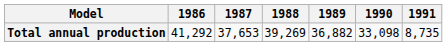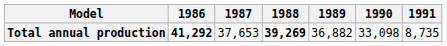row 2 | 1986: normal -> bold
row 2 | 1988: normal -> bold
